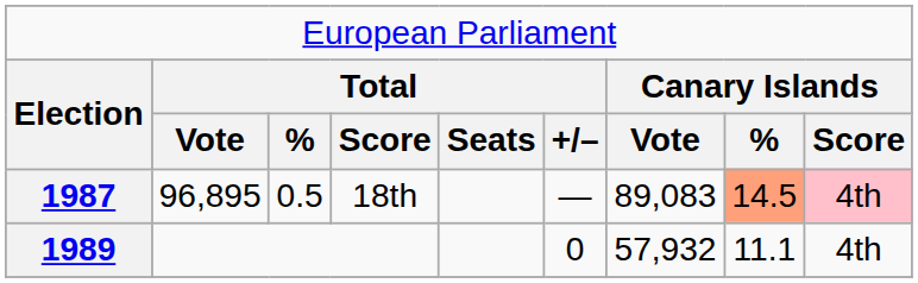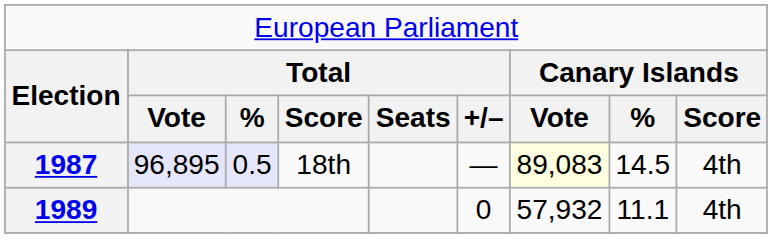1987 | column 2: no background -> lavender background
1987 | column 3: no background -> lavender background
1987 | column 7: no background -> lightyellow background
1987 | column 8: lightsalmon background -> no background
1987 | column 9: pink background -> no background
